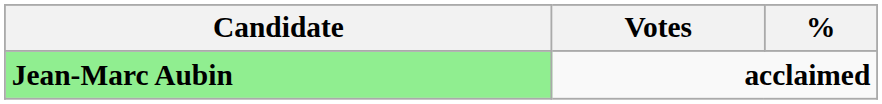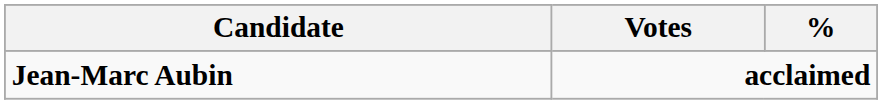Jean-Marc Aubin | Candidate: lightgreen background -> no background
